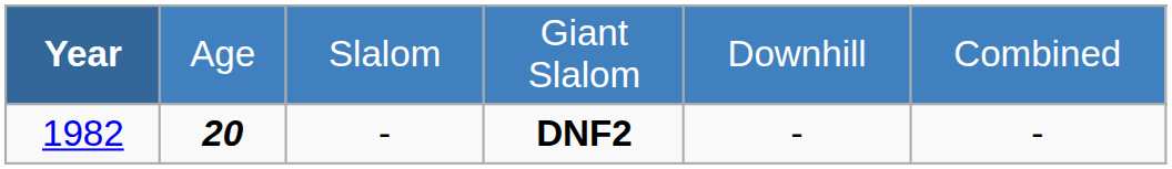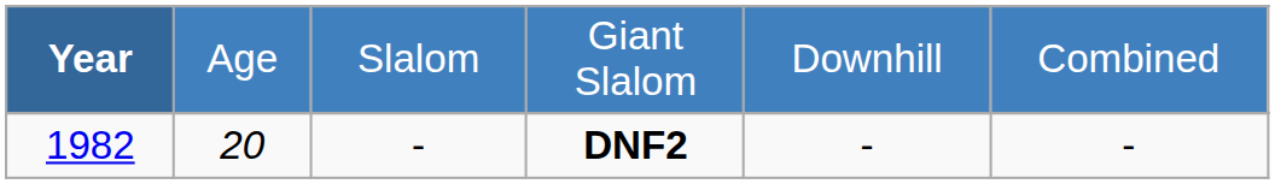1982 | column 2: bold -> normal
